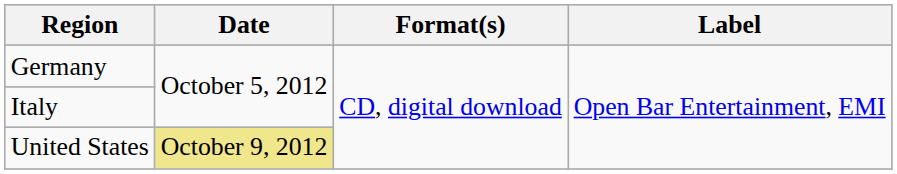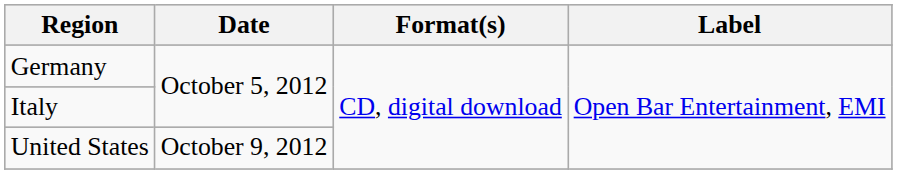United States | Date: khaki background -> no background
